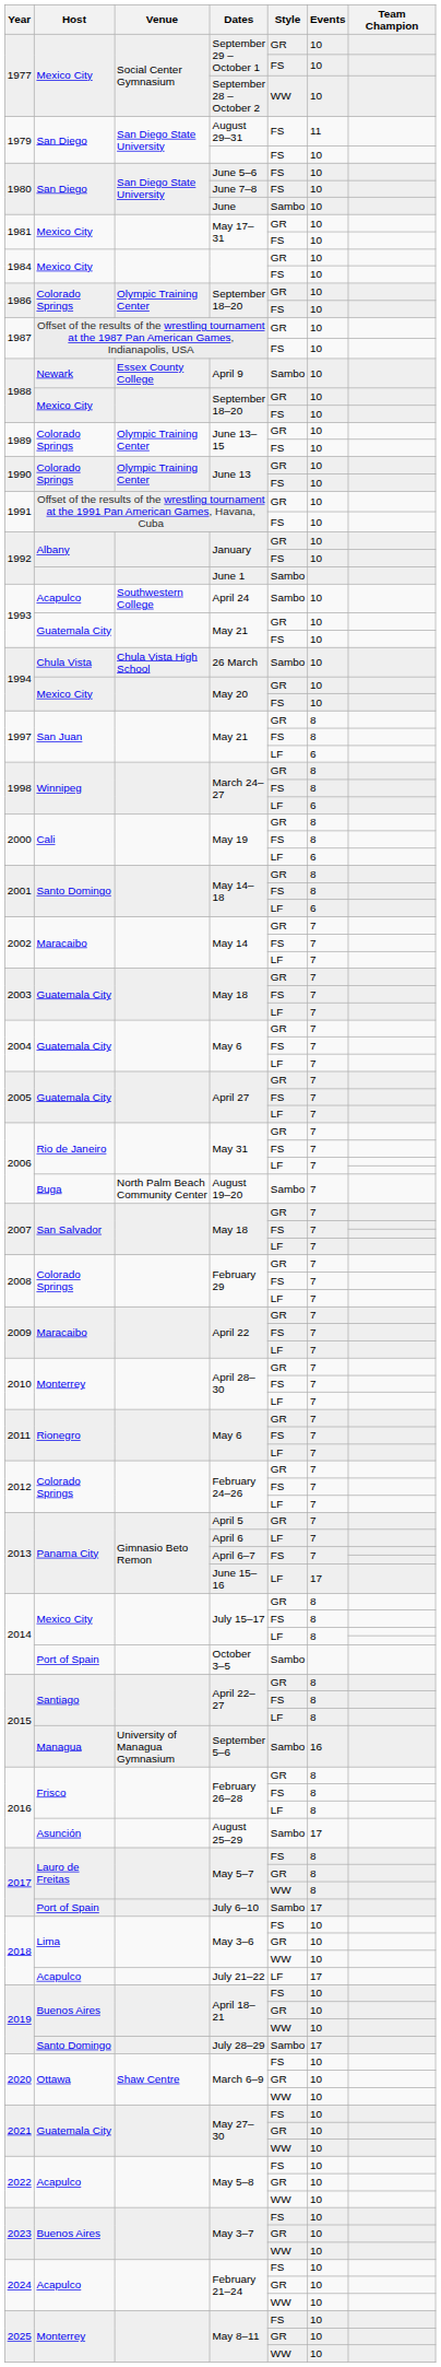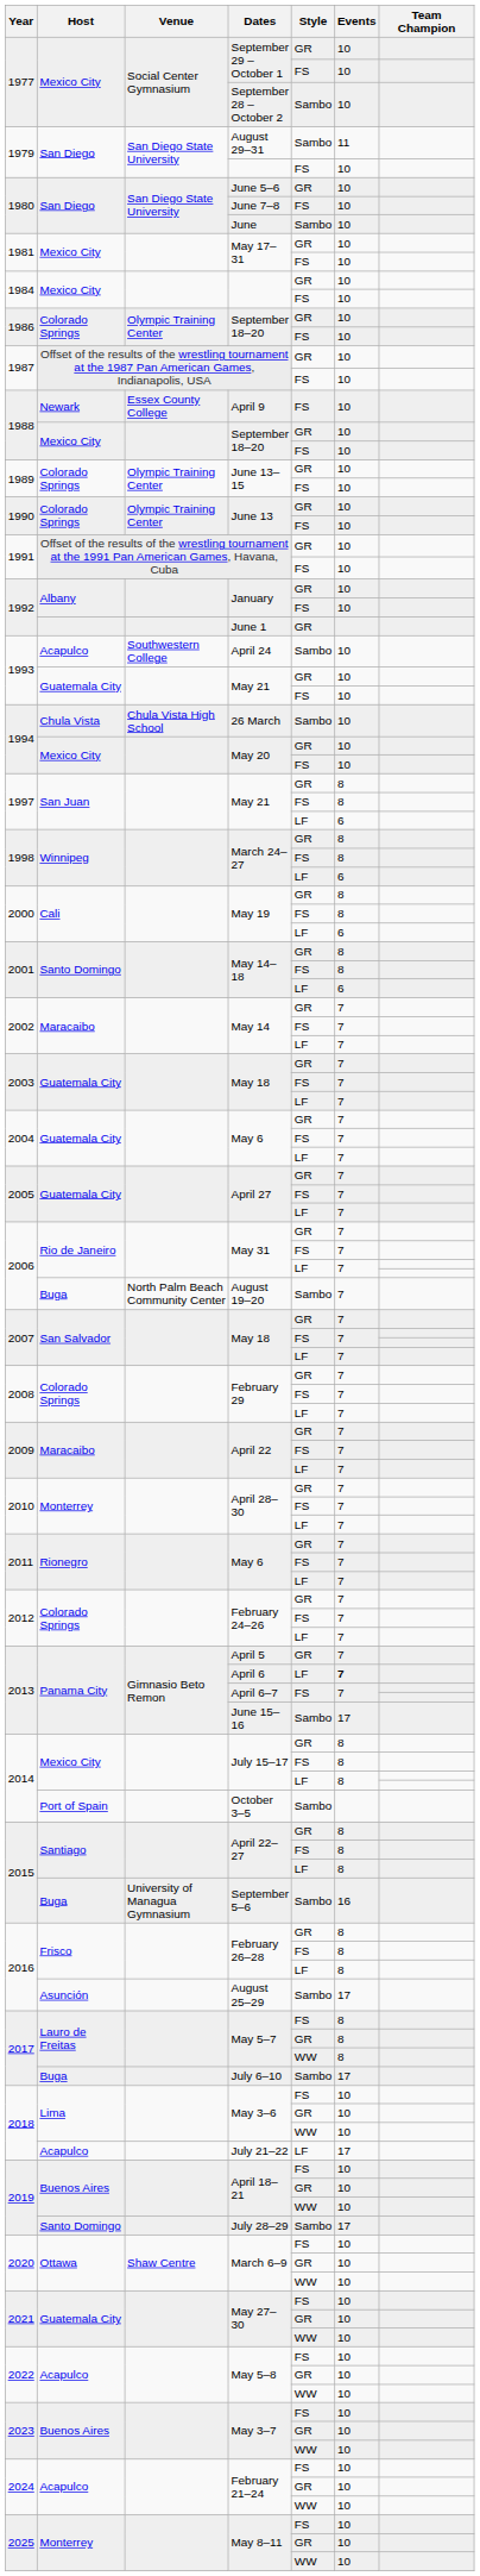September 28 – October 2 | Style: WW -> Sambo
August 29–31 | Style: FS -> Sambo
June 5–6 | Style: FS -> GR
April 9 | Style: Sambo -> FS
June 1 | Style: Sambo -> GR
April 6 | Events: normal -> bold
June 15–16 | Style: LF -> Sambo
September 5–6 | Host: Managua -> Buga
July 6–10 | Host: Port of Spain -> Buga
